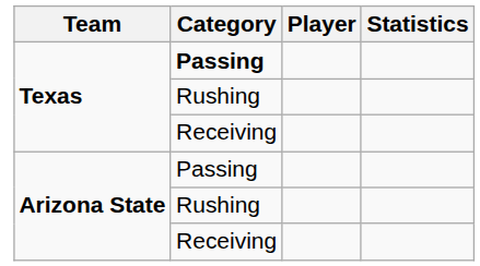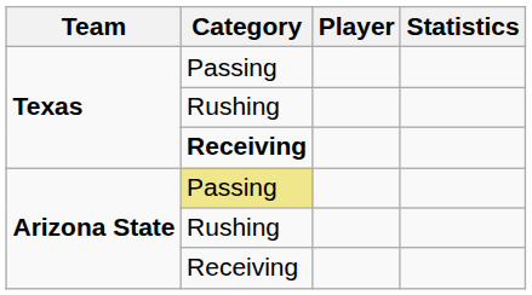Texas / Passing | Category: bold -> normal
Texas / Receiving | Category: normal -> bold
Arizona State / Passing | Category: no background -> khaki background
